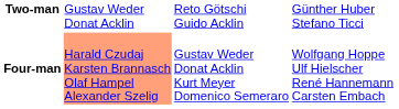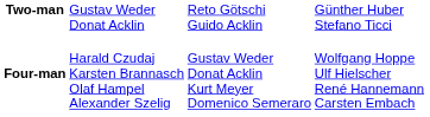Four-man | column 2: lightsalmon background -> no background
